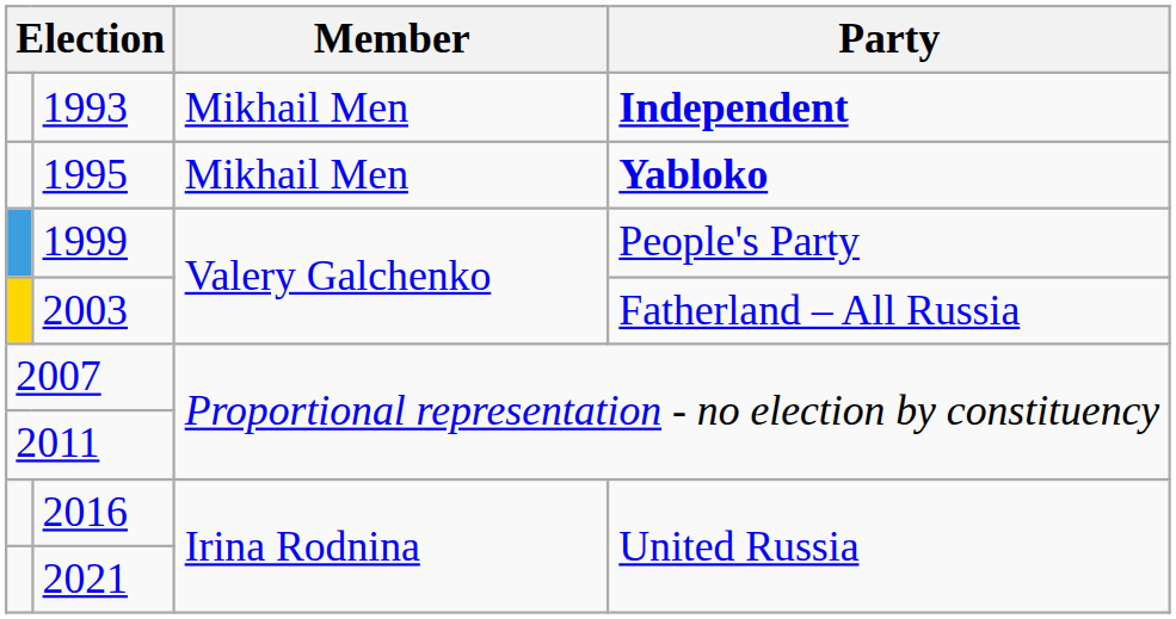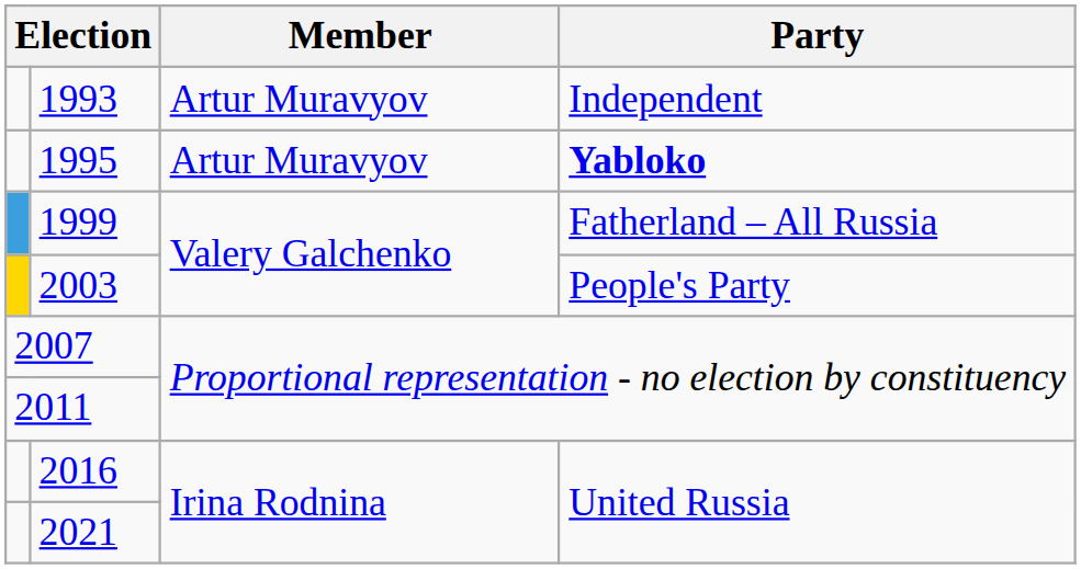1993 | Member: Mikhail Men -> Artur Muravyov
1993 | Party: bold -> normal
1995 | Member: Mikhail Men -> Artur Muravyov
1999 | Party: People's Party -> Fatherland – All Russia
2003 | Party: Fatherland – All Russia -> People's Party
